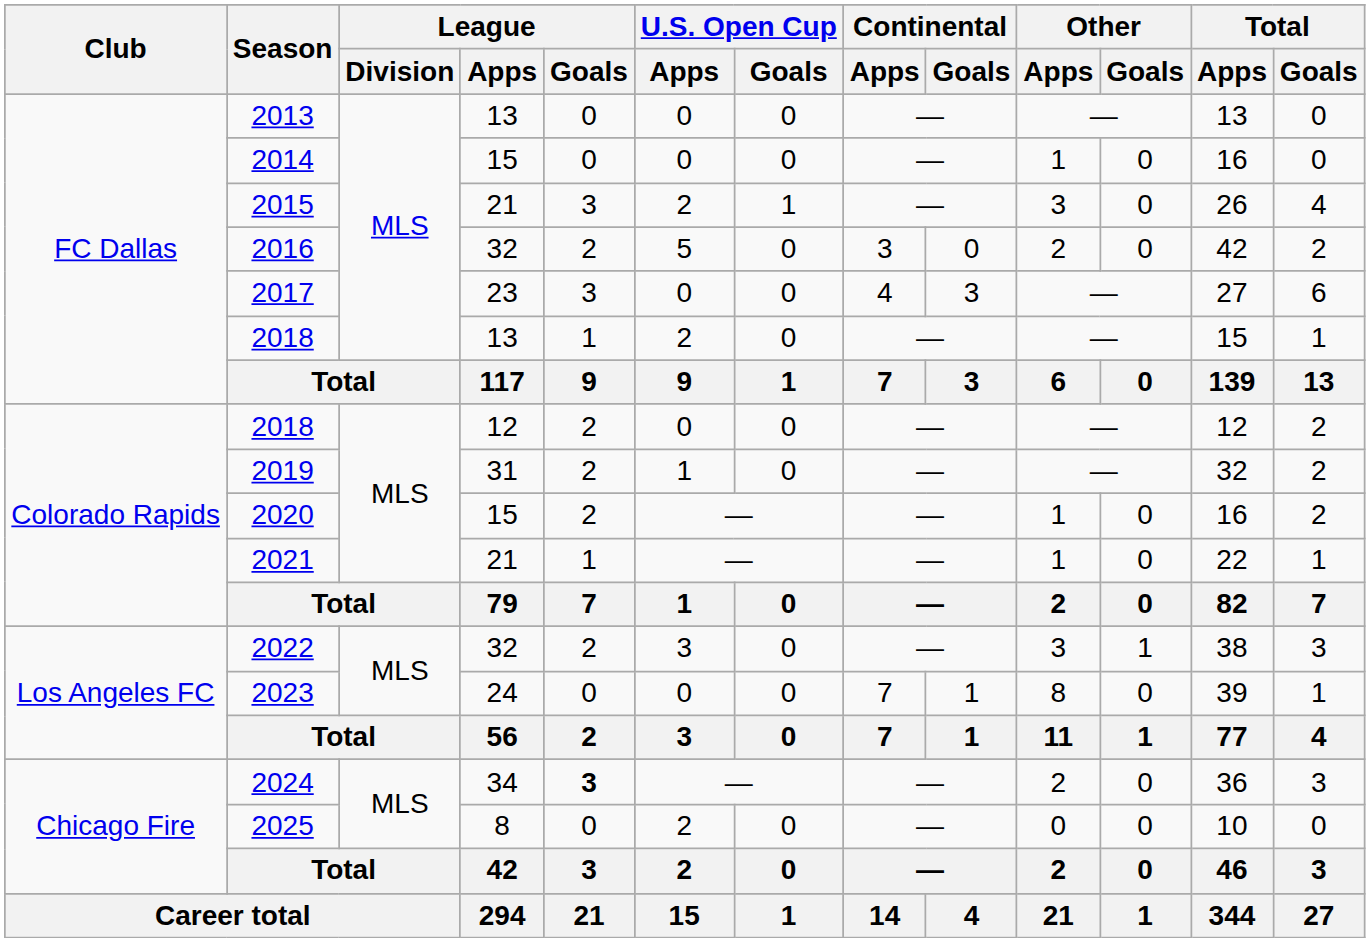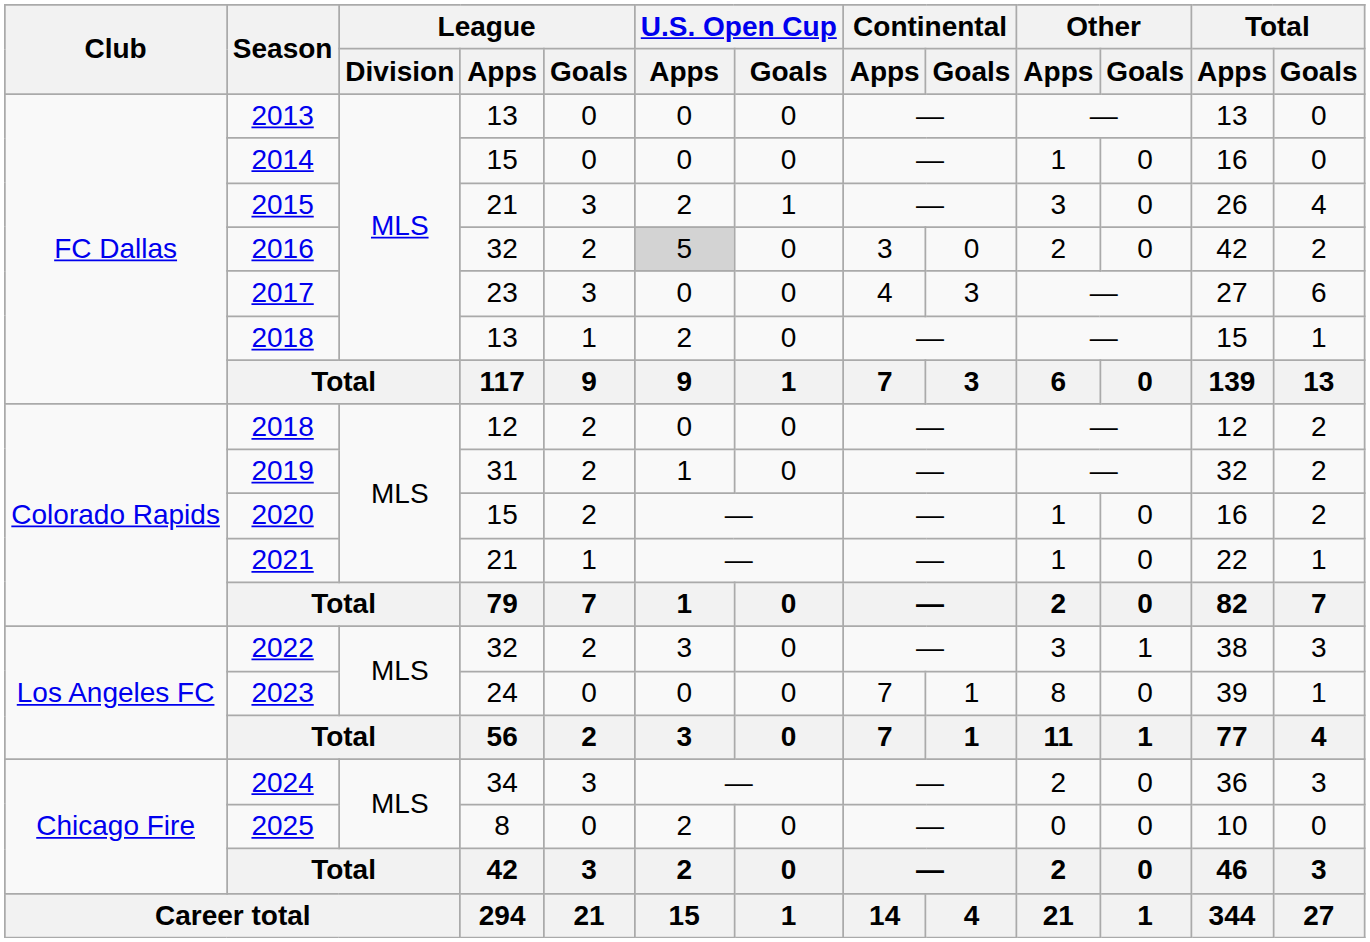2016 | U.S. Open Cup / Apps: no background -> lightgrey background
2024 | League / Goals: bold -> normal
